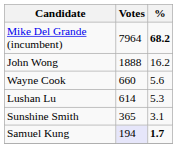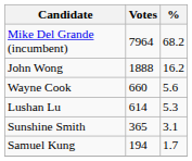Mike Del Grande (incumbent) | %: bold -> normal
Samuel Kung | Votes: lavender background -> no background
Samuel Kung | %: bold -> normal
